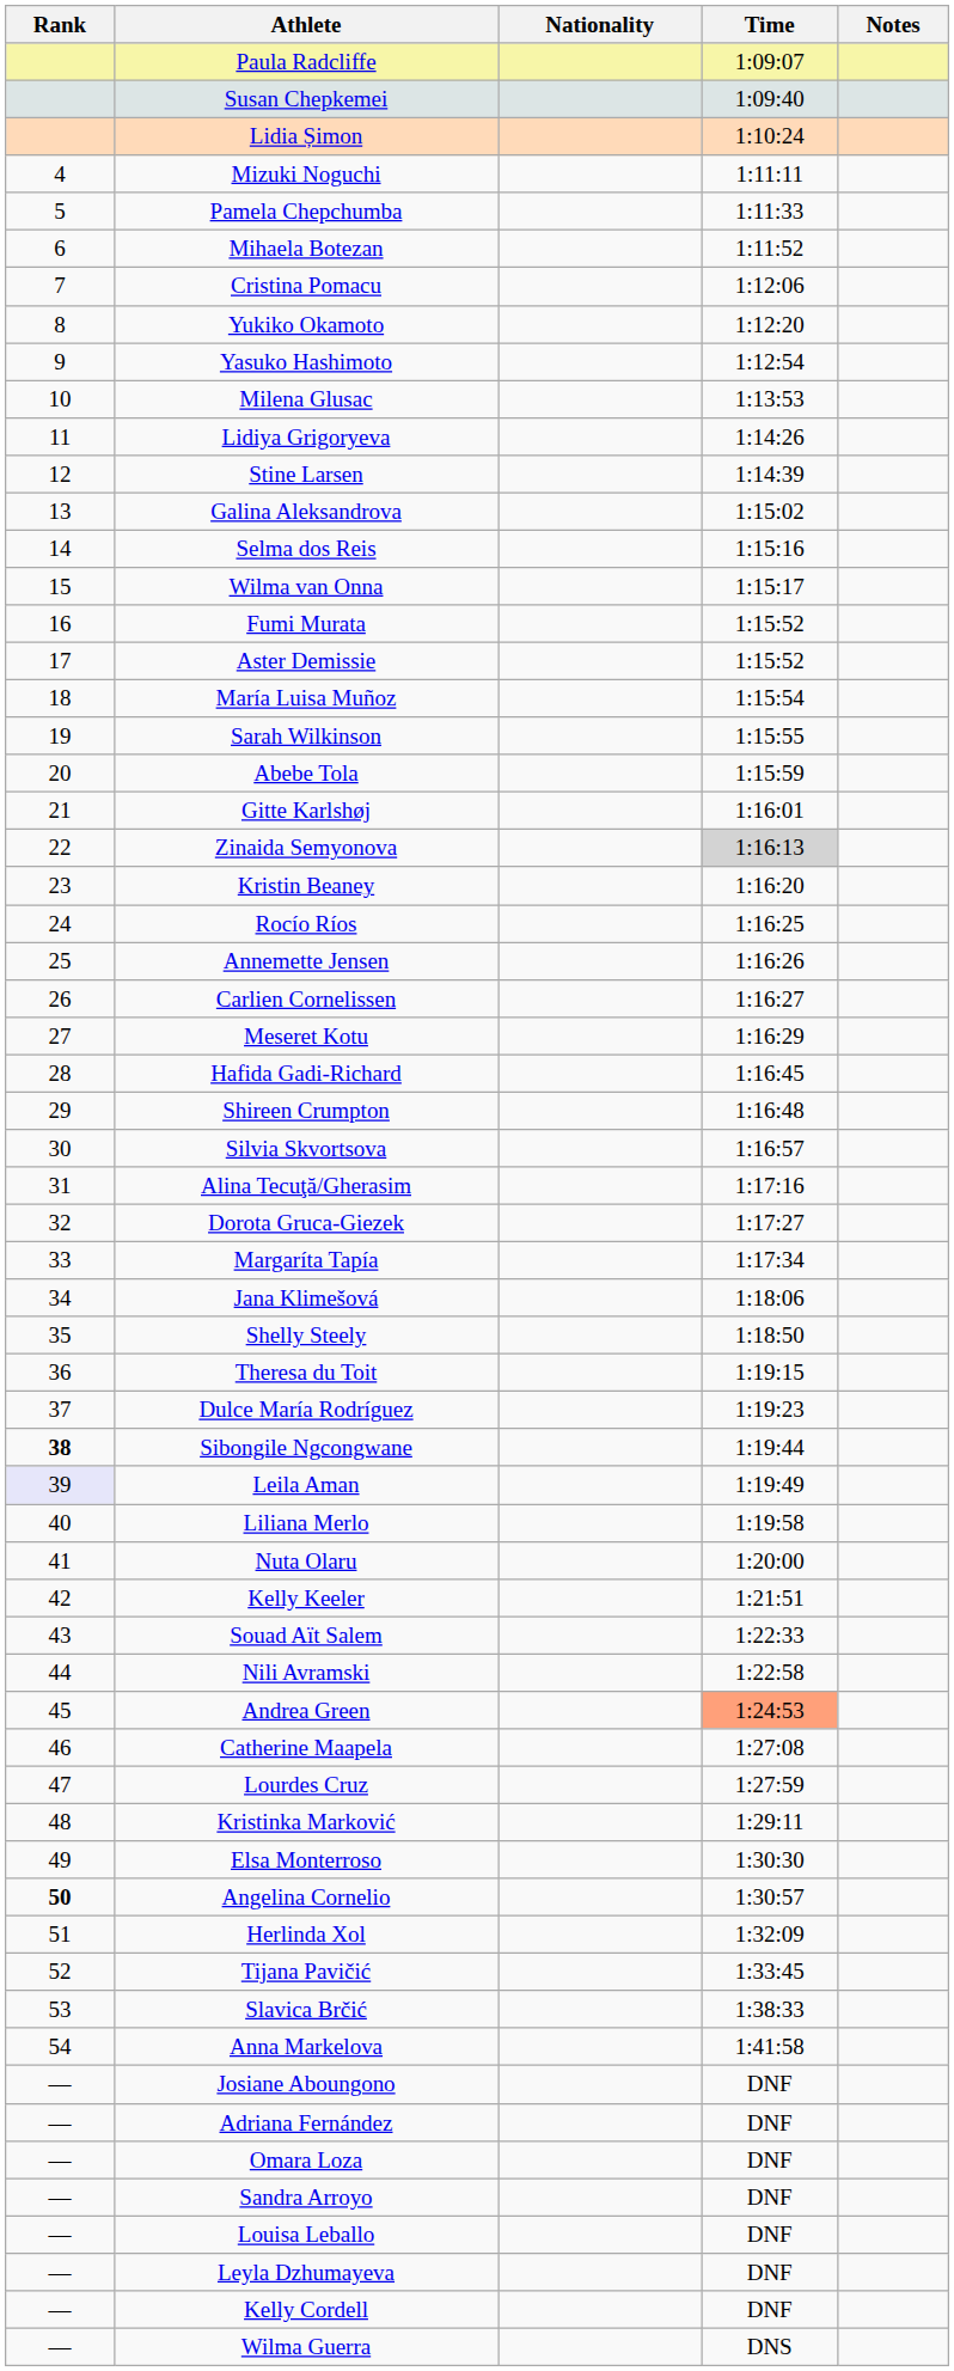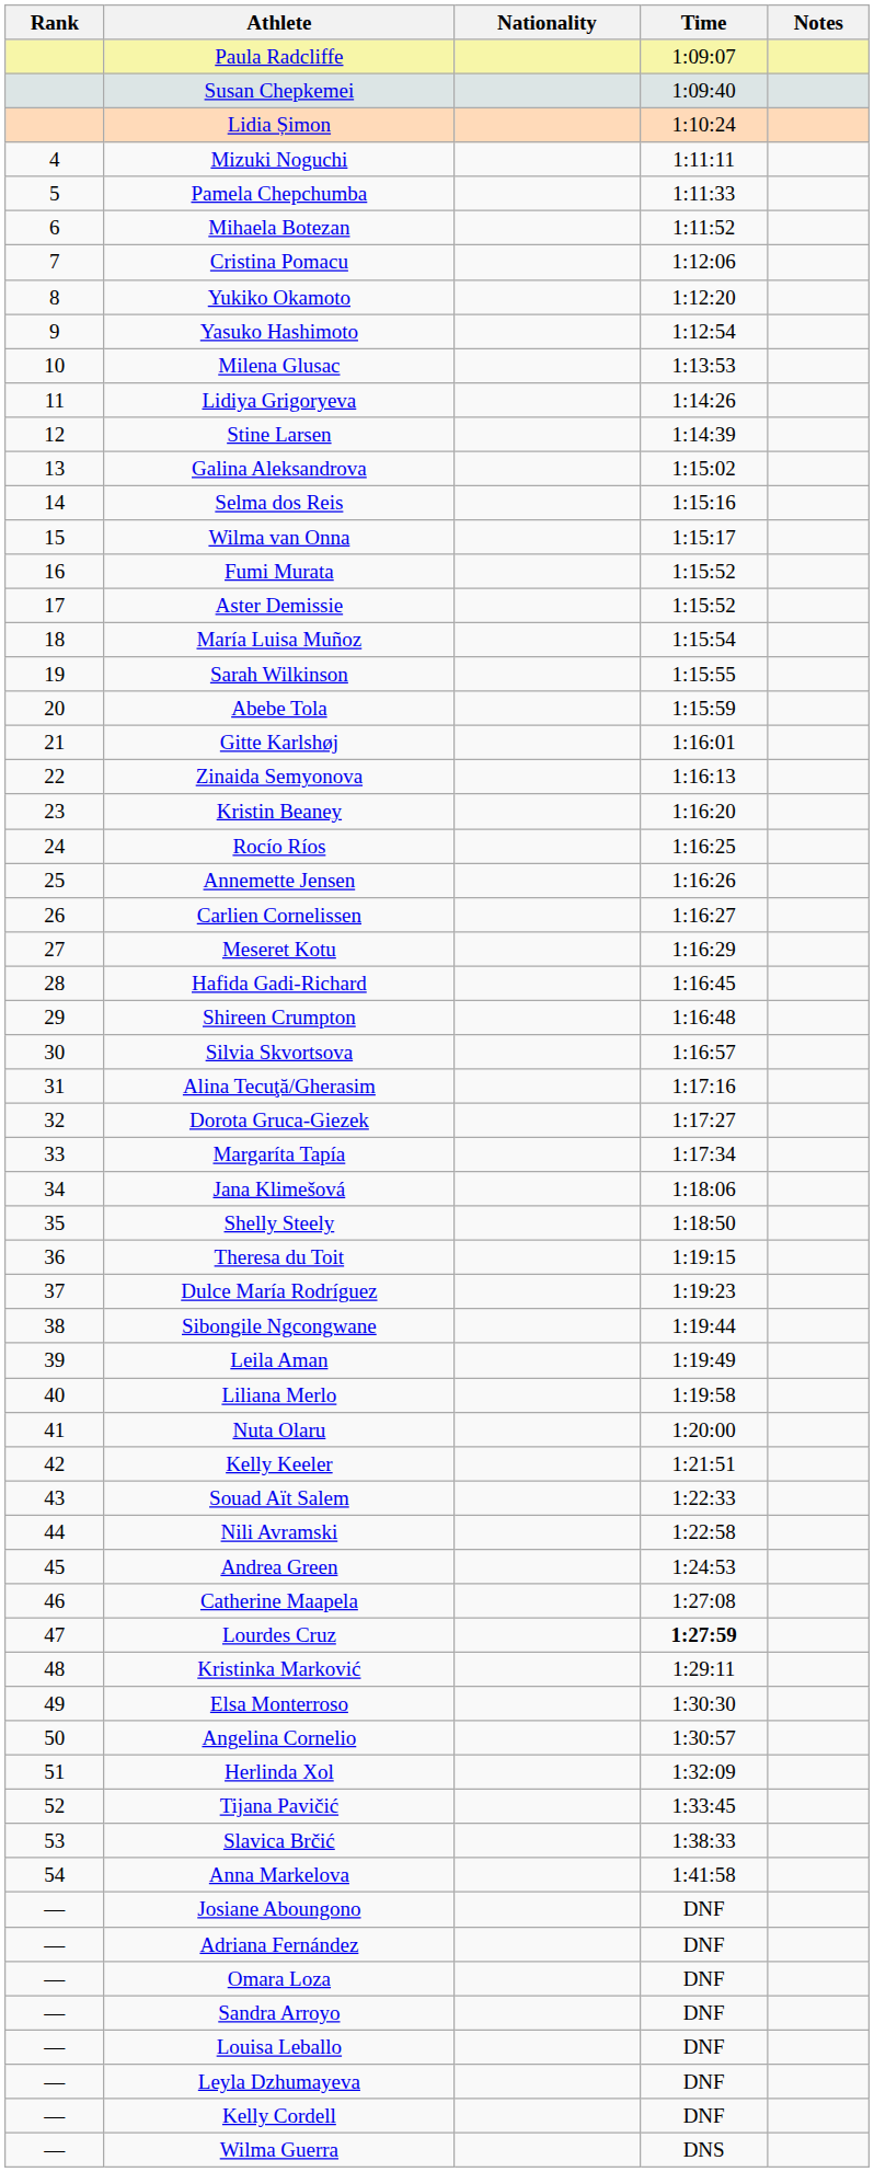Zinaida Semyonova | Time: lightgrey background -> no background
Sibongile Ngcongwane | Rank: bold -> normal
Leila Aman | Rank: lavender background -> no background
Andrea Green | Time: lightsalmon background -> no background
Lourdes Cruz | Time: normal -> bold
Angelina Cornelio | Rank: bold -> normal
